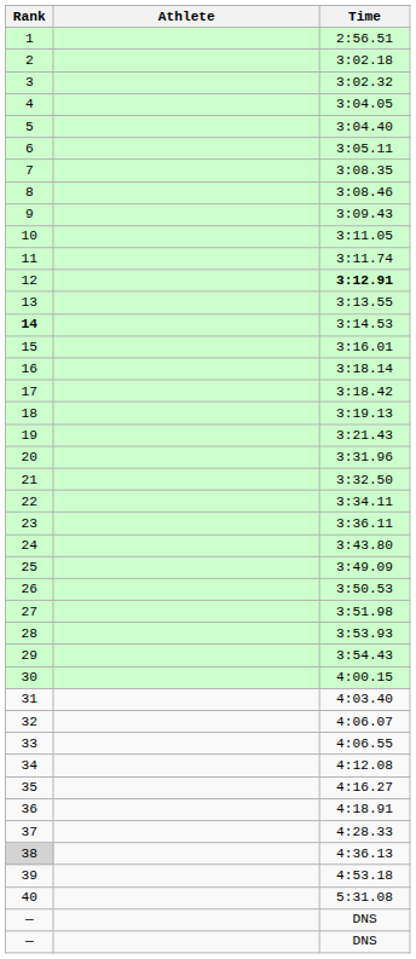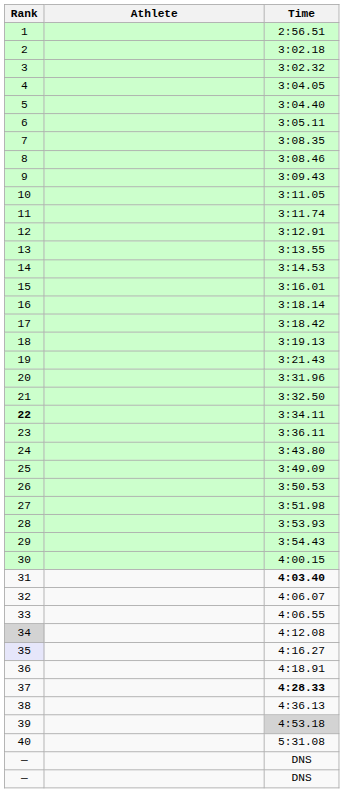12 | Time: bold -> normal
14 | Rank: bold -> normal
22 | Rank: normal -> bold
31 | Time: normal -> bold
34 | Rank: no background -> lightgrey background
35 | Rank: no background -> lavender background
37 | Time: normal -> bold
38 | Rank: lightgrey background -> no background
39 | Time: no background -> lightgrey background
